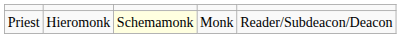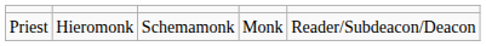Priest | column 3: lightyellow background -> no background
